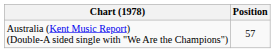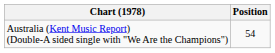row 2 | Position: 57 -> 54
